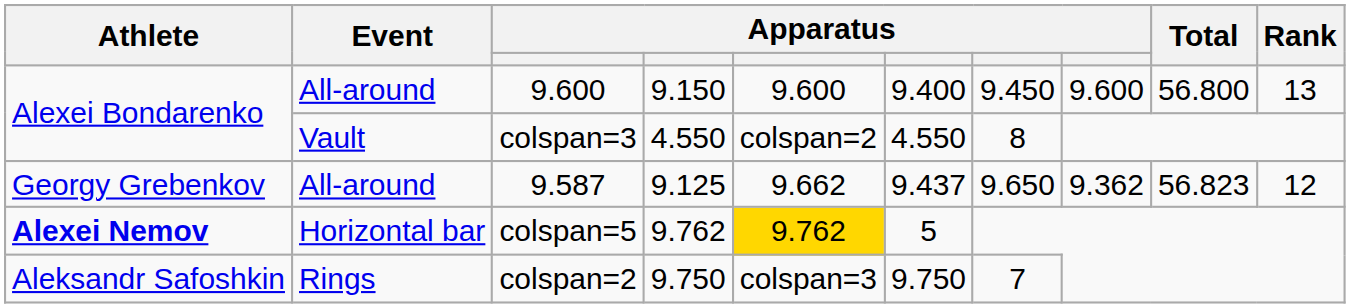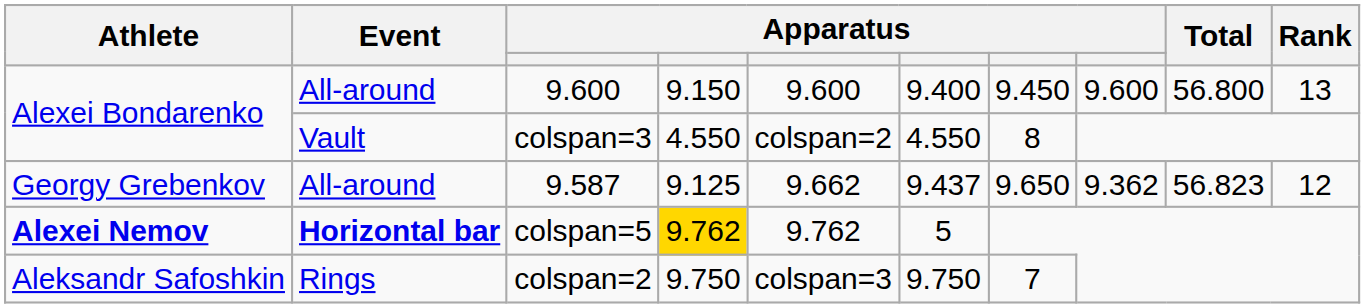colspan=5 | Event: normal -> bold
colspan=5 | column 4: no background -> gold background
colspan=5 | column 5: gold background -> no background
